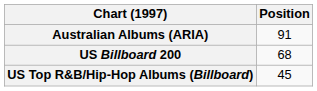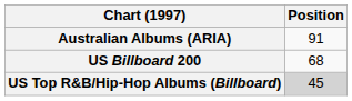US Top R&B/Hip-Hop Albums (Billboard) | Position: no background -> lightgrey background
